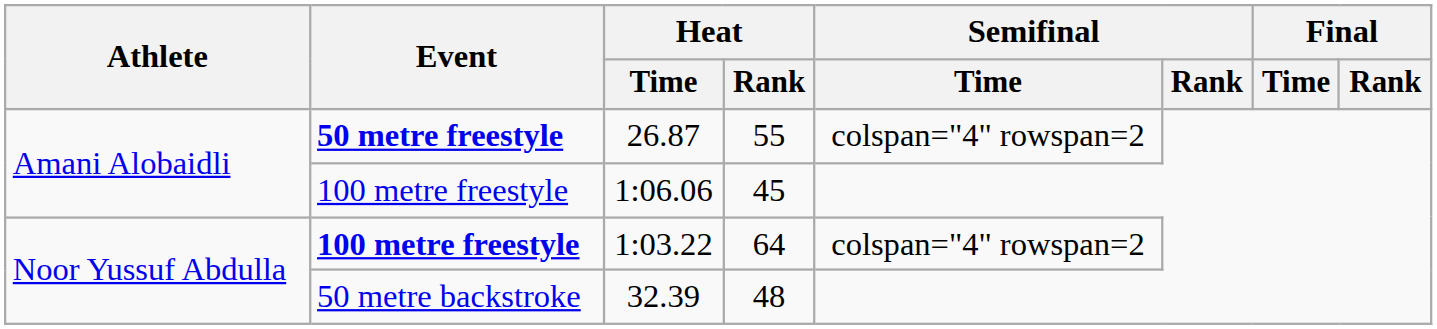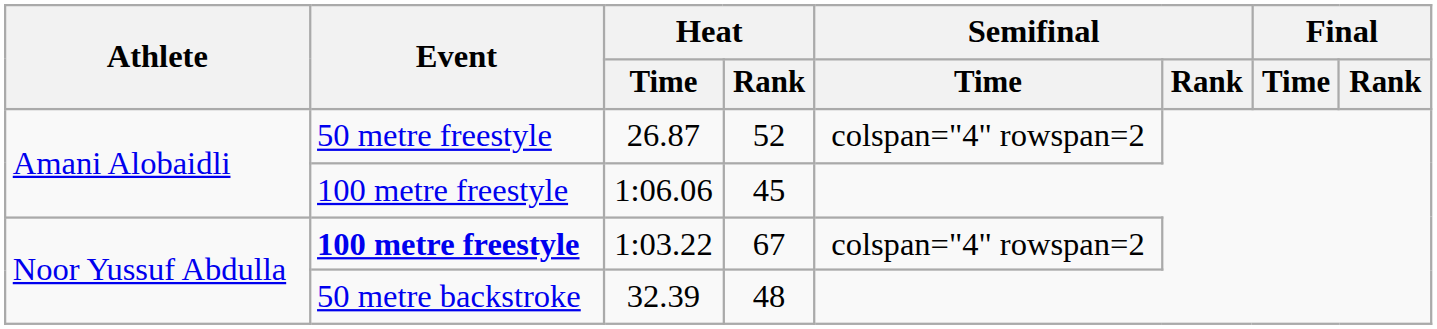26.87 | Event: bold -> normal
26.87 | Heat / Rank: 55 -> 52
1:03.22 | Heat / Rank: 64 -> 67
